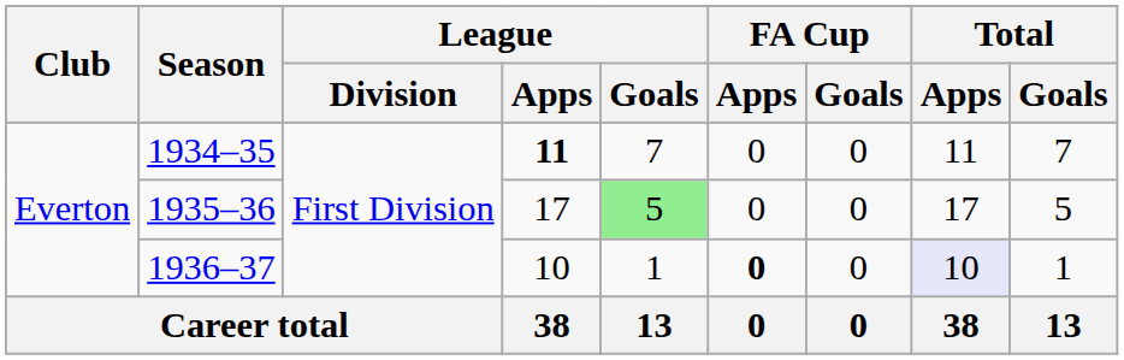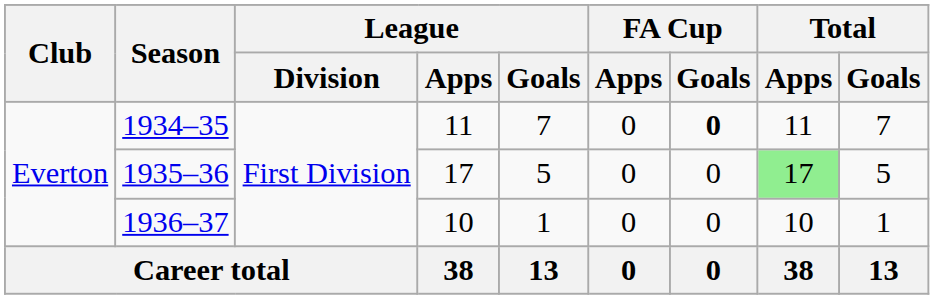1934–35 | League / Apps: bold -> normal
1934–35 | FA Cup / Goals: normal -> bold
1935–36 | League / Goals: lightgreen background -> no background
1935–36 | Total / Apps: no background -> lightgreen background
1936–37 | FA Cup / Apps: bold -> normal
1936–37 | Total / Apps: lavender background -> no background
